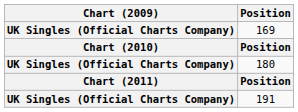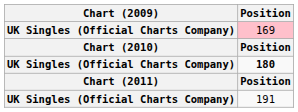169 | Position: no background -> pink background
180 | Position: normal -> bold
